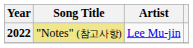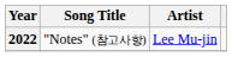2022 | Song Title: khaki background -> no background
